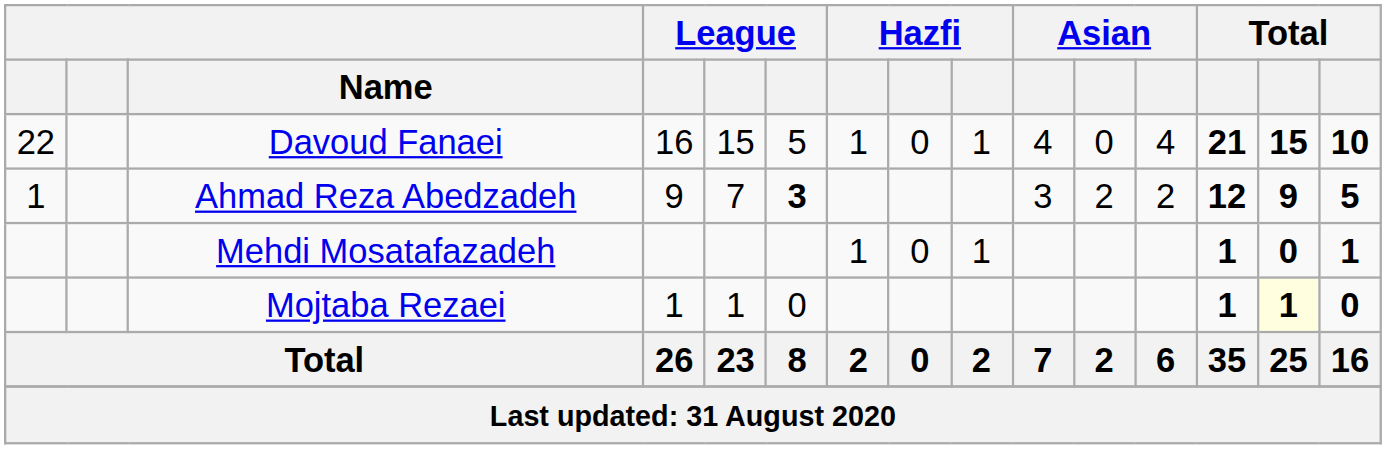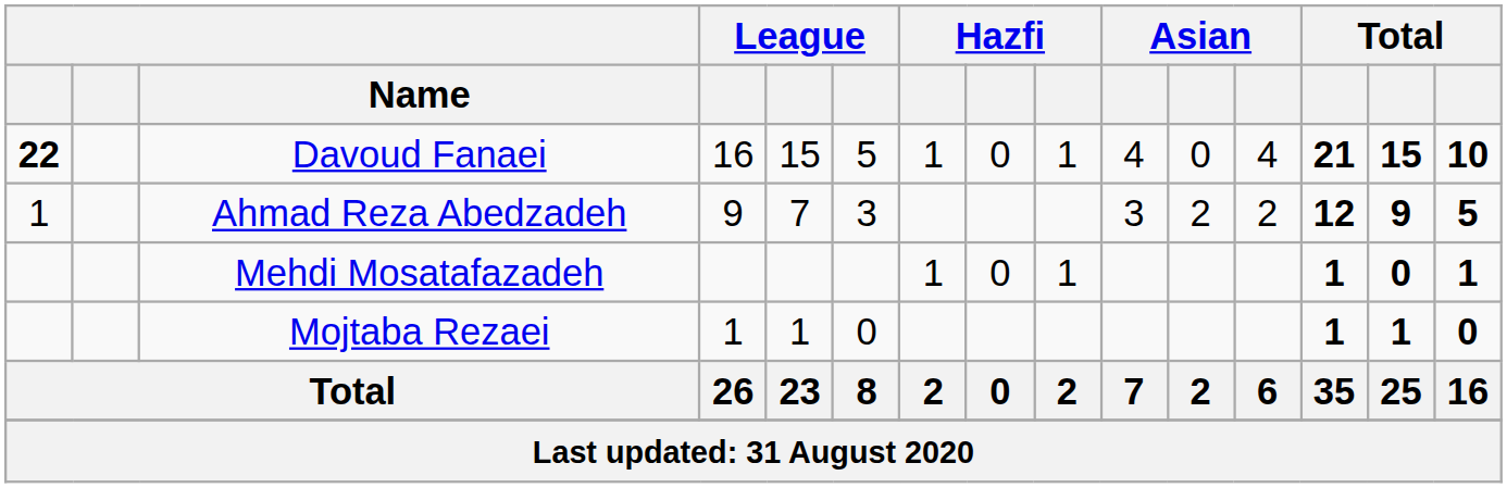Davoud Fanaei | column 1: normal -> bold
Ahmad Reza Abedzadeh | column 6: bold -> normal
Mojtaba Rezaei | column 14: lightyellow background -> no background
